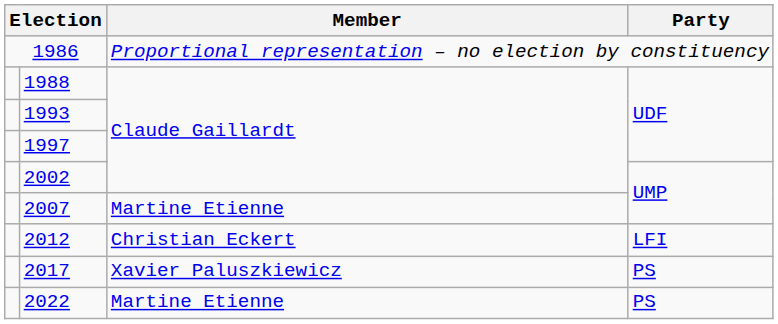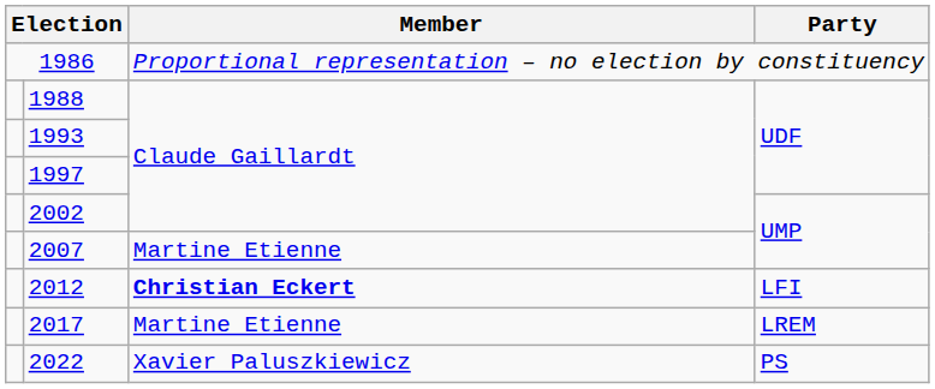2012 | Member: normal -> bold
2017 | Member: Xavier Paluszkiewicz -> Martine Etienne
2017 | Party: PS -> LREM
2022 | Member: Martine Etienne -> Xavier Paluszkiewicz
